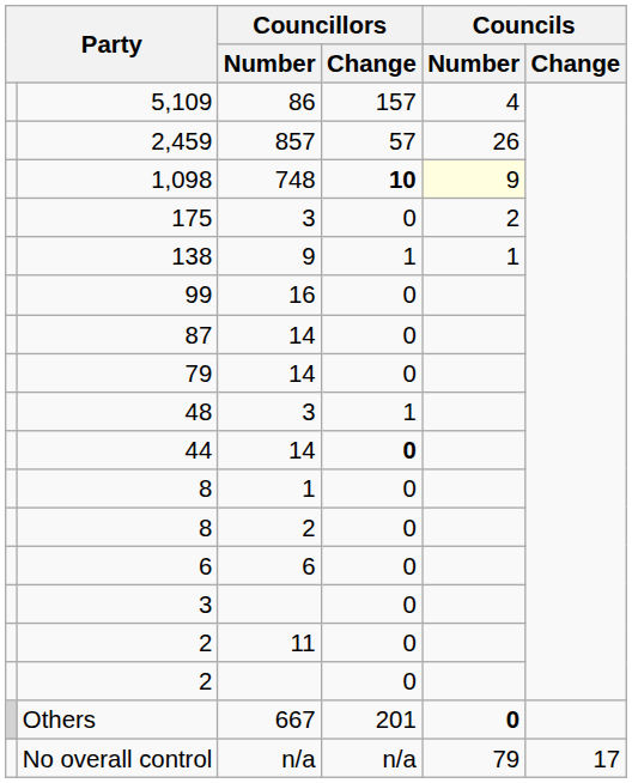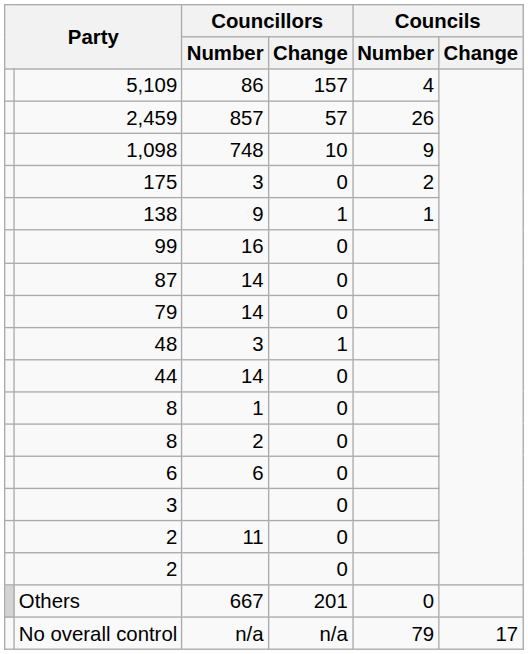1,098 | Councillors / Change: bold -> normal
1,098 | Councils / Number: lightyellow background -> no background
44 | Councillors / Change: bold -> normal
Others | Councils / Number: bold -> normal
